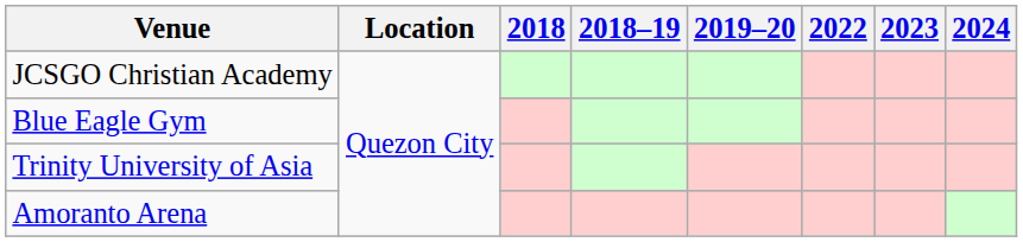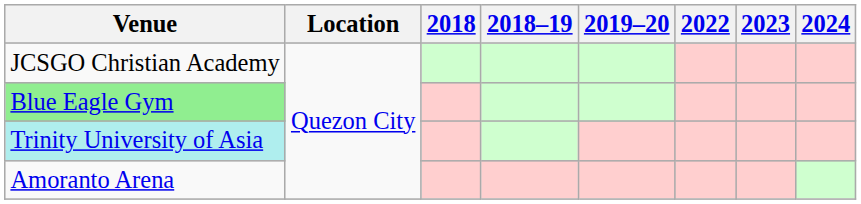Blue Eagle Gym | Venue: no background -> lightgreen background
Trinity University of Asia | Venue: no background -> paleturquoise background
